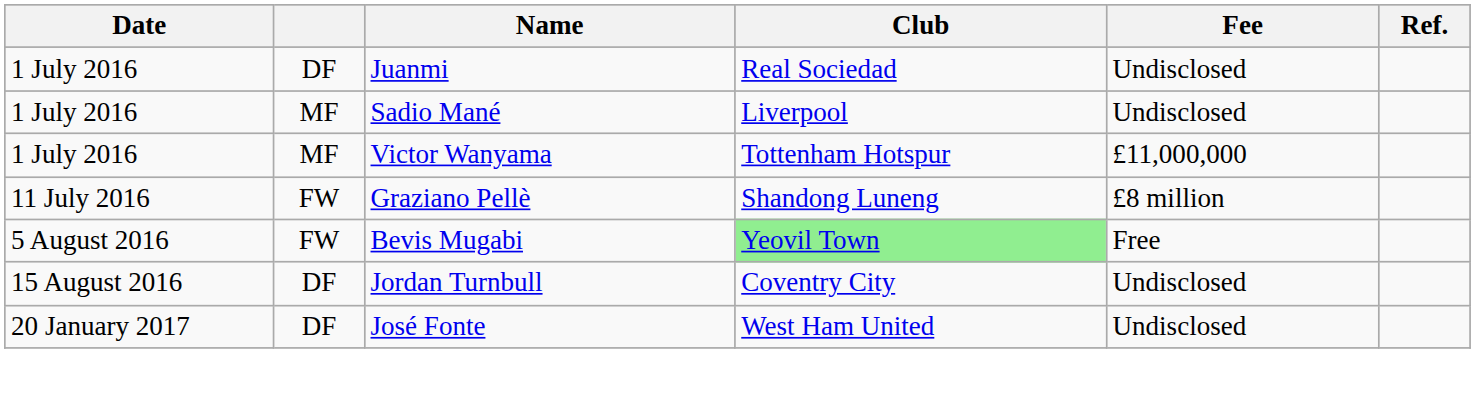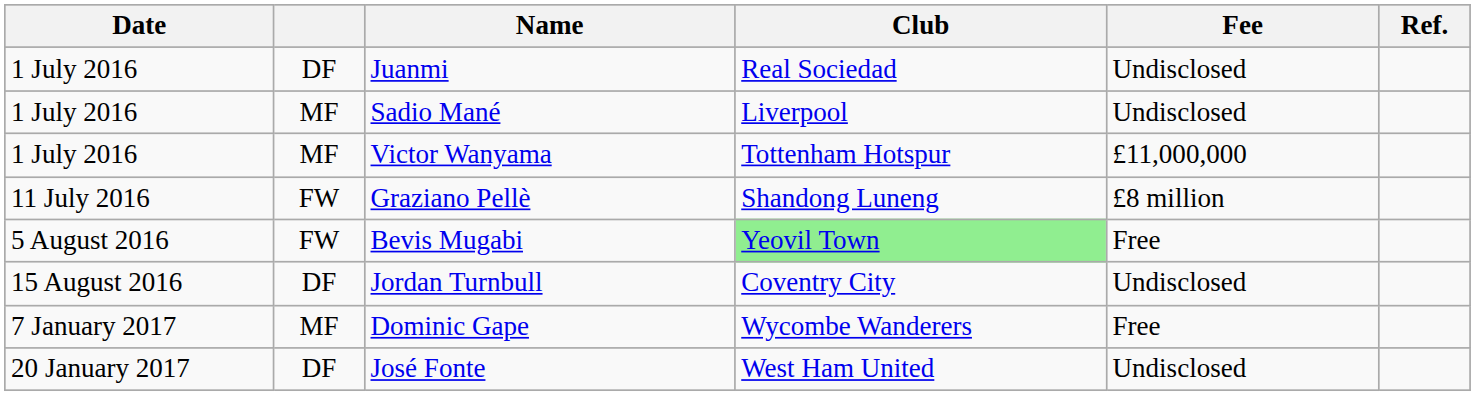+ row: 7 January 2017 | MF | Dominic Gape | Wycombe Wanderers | Free
